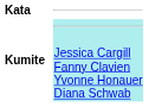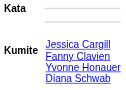Kumite | column 2: paleturquoise background -> no background
